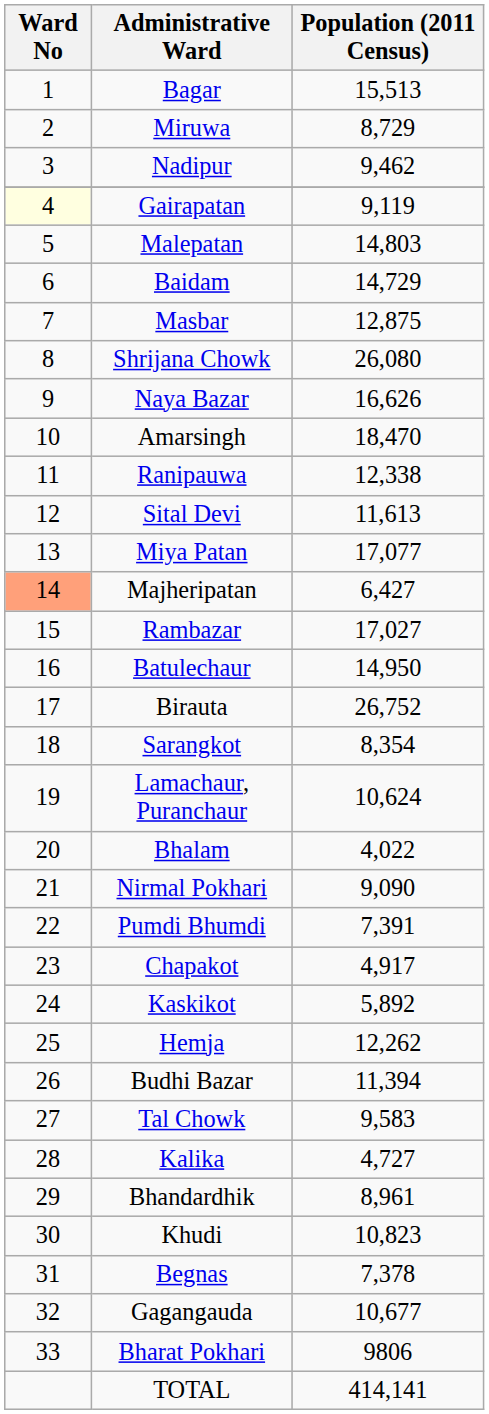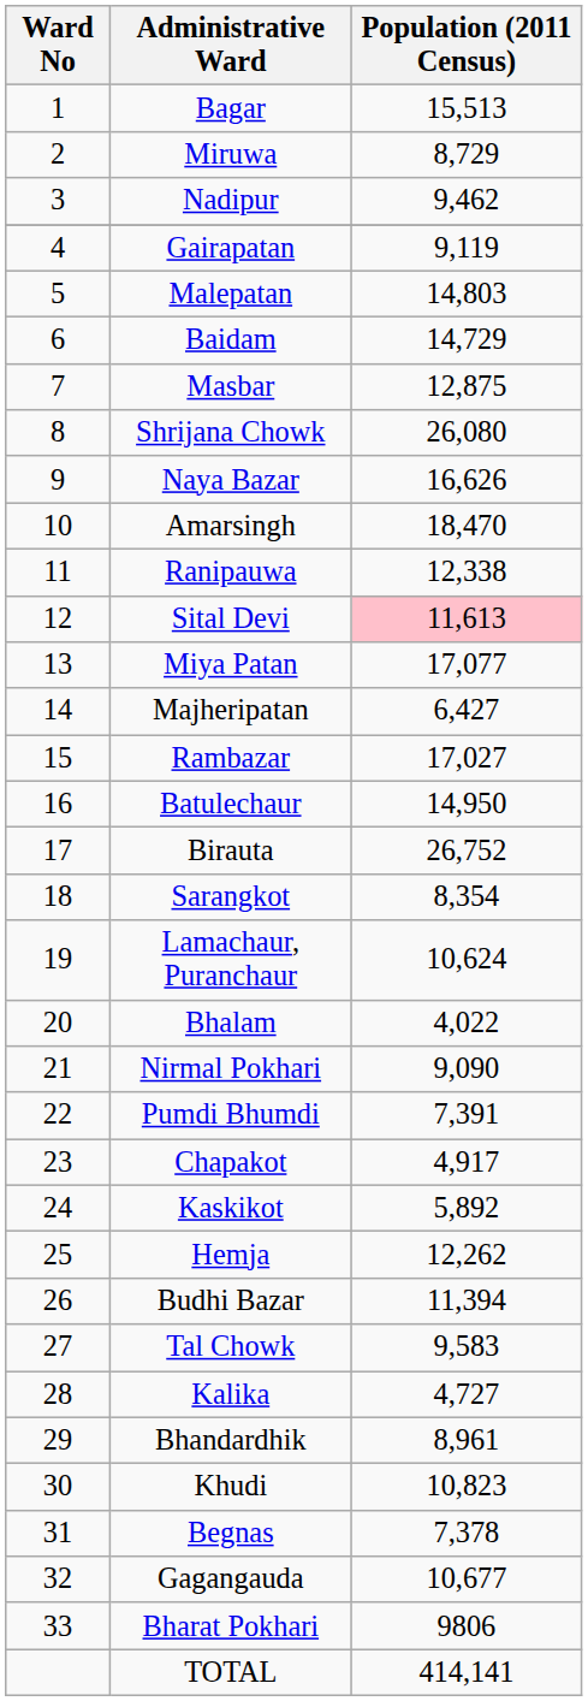Gairapatan | Ward No: lightyellow background -> no background
Sital Devi | Population (2011 Census): no background -> pink background
Majheripatan | Ward No: lightsalmon background -> no background
